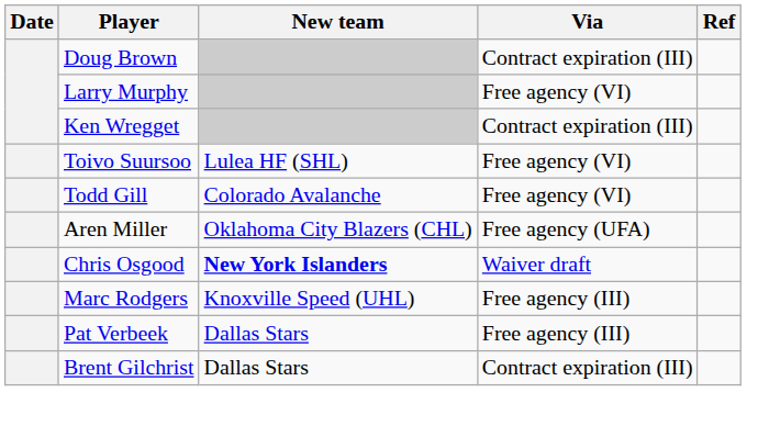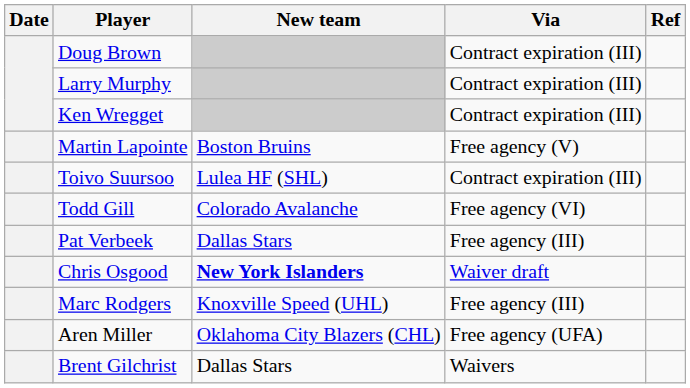Larry Murphy | Via: Free agency (VI) -> Contract expiration (III)
+ row: Martin Lapointe | Boston Bruins | Free agency (V)
Toivo Suursoo | Via: Free agency (VI) -> Contract expiration (III)
rows swapped: Pat Verbeek <-> Aren Miller
Brent Gilchrist | Via: Contract expiration (III) -> Waivers
